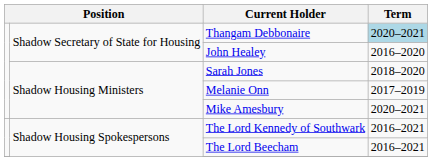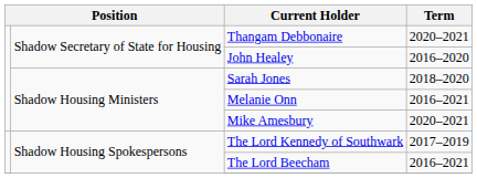Thangam Debbonaire | Term: lightblue background -> no background
Melanie Onn | Term: 2017–2019 -> 2016–2021
The Lord Kennedy of Southwark | Term: 2016–2021 -> 2017–2019
